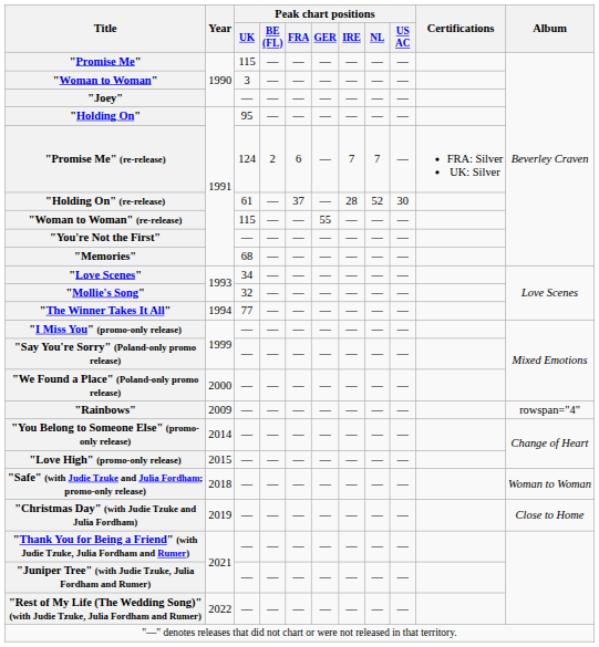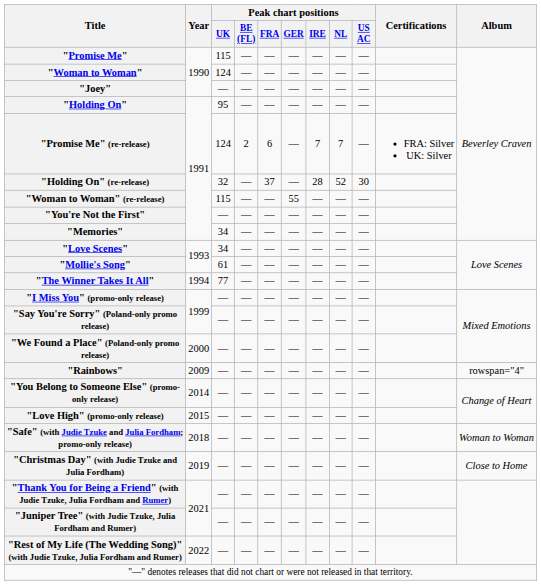"Woman to Woman" | Peak chart positions / UK: 3 -> 124
"Holding On" (re-release) | Peak chart positions / UK: 61 -> 32
"Memories" | Peak chart positions / UK: 68 -> 34
"Mollie's Song" | Peak chart positions / UK: 32 -> 61
